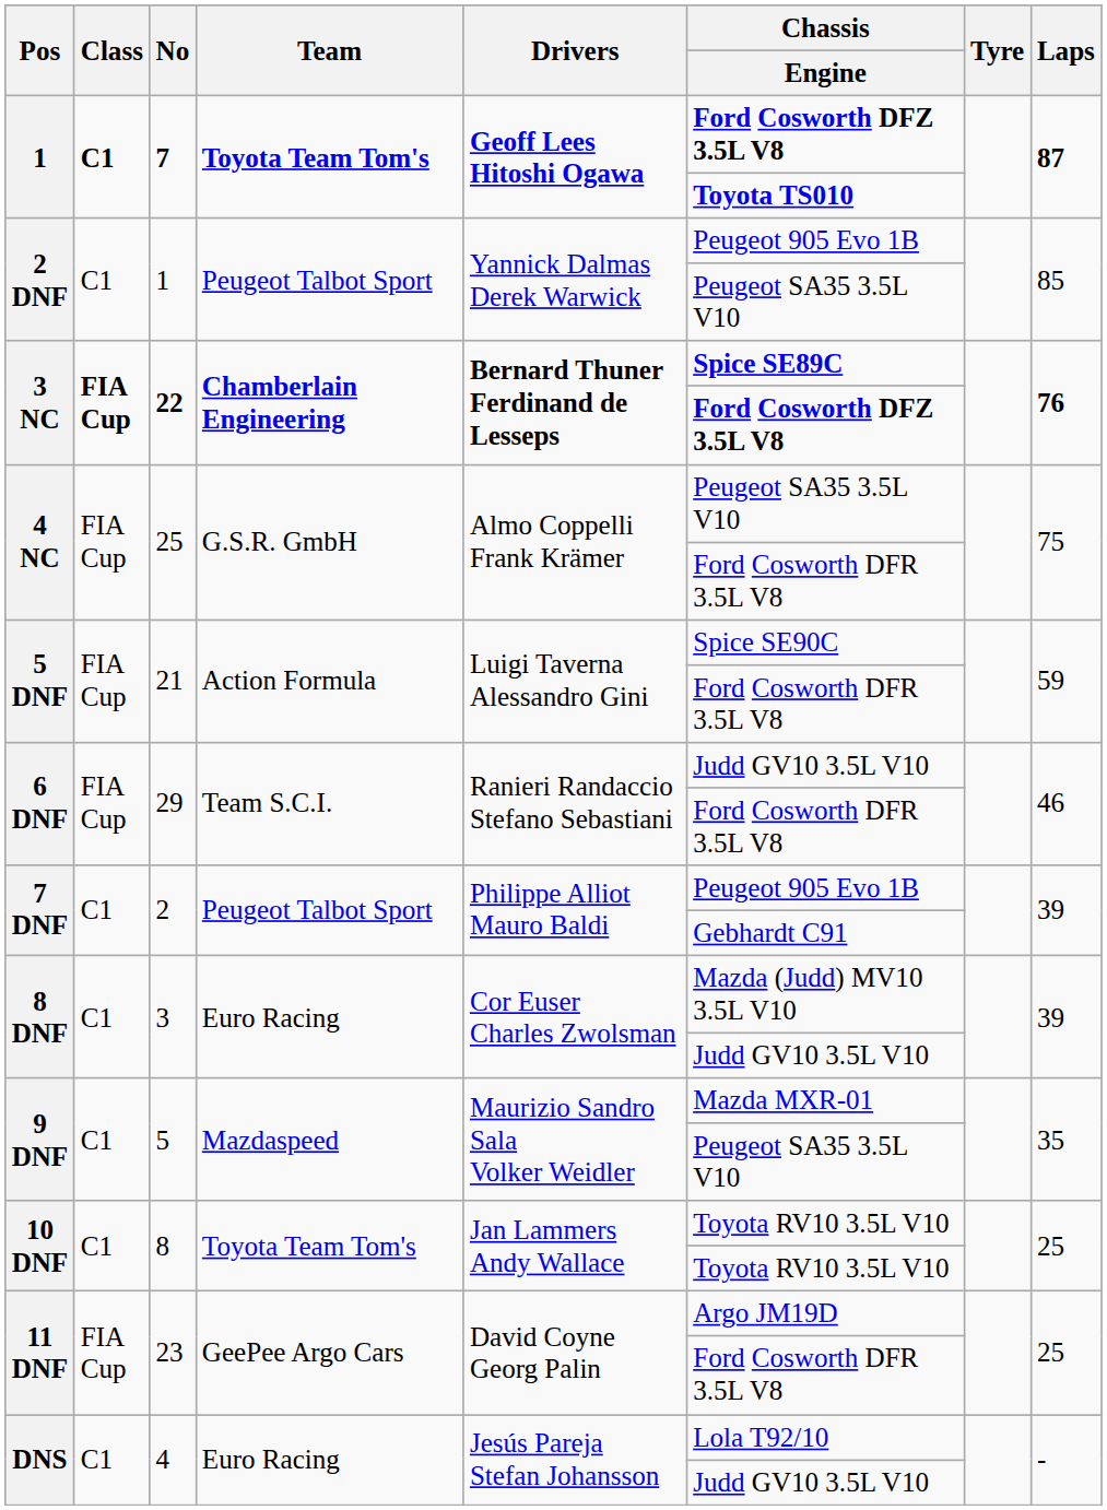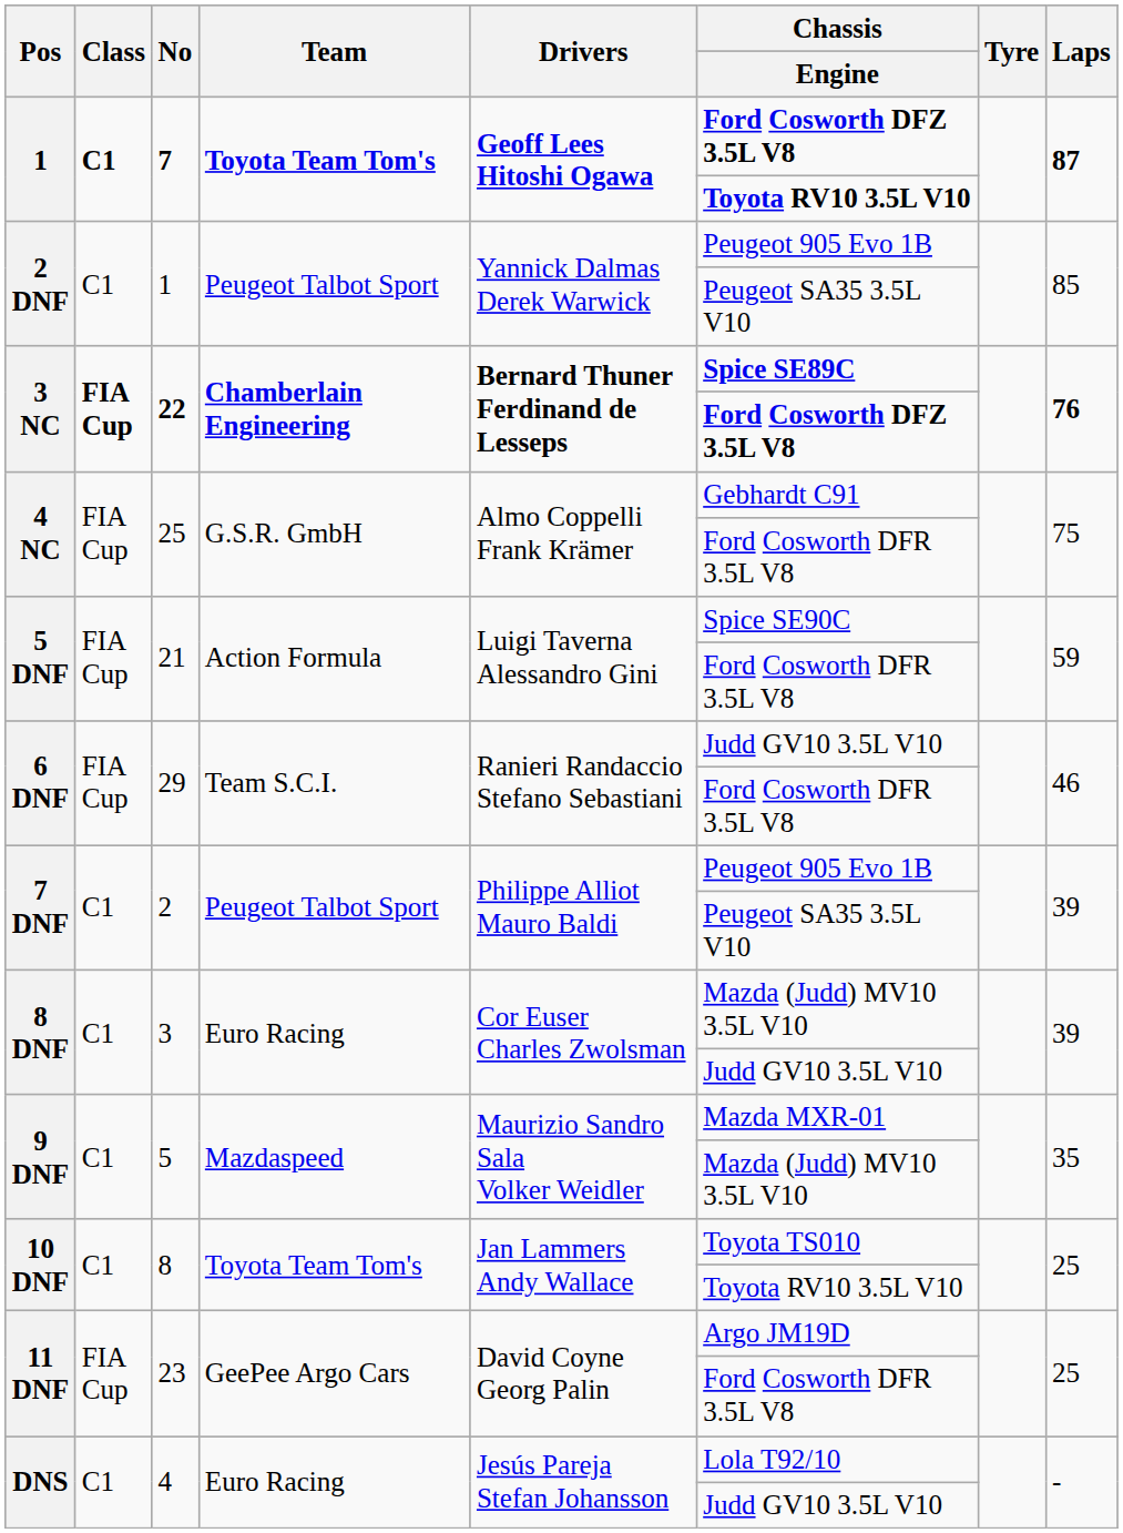row 4 | Chassis / Engine: Toyota TS010 -> Toyota RV10 3.5L V10
row 9 | Chassis / Engine: Peugeot SA35 3.5L V10 -> Gebhardt C91
row 16 | Chassis / Engine: Gebhardt C91 -> Peugeot SA35 3.5L V10
row 20 | Chassis / Engine: Peugeot SA35 3.5L V10 -> Mazda (Judd) MV10 3.5L V10
row 21 | Chassis / Engine: Toyota RV10 3.5L V10 -> Toyota TS010
